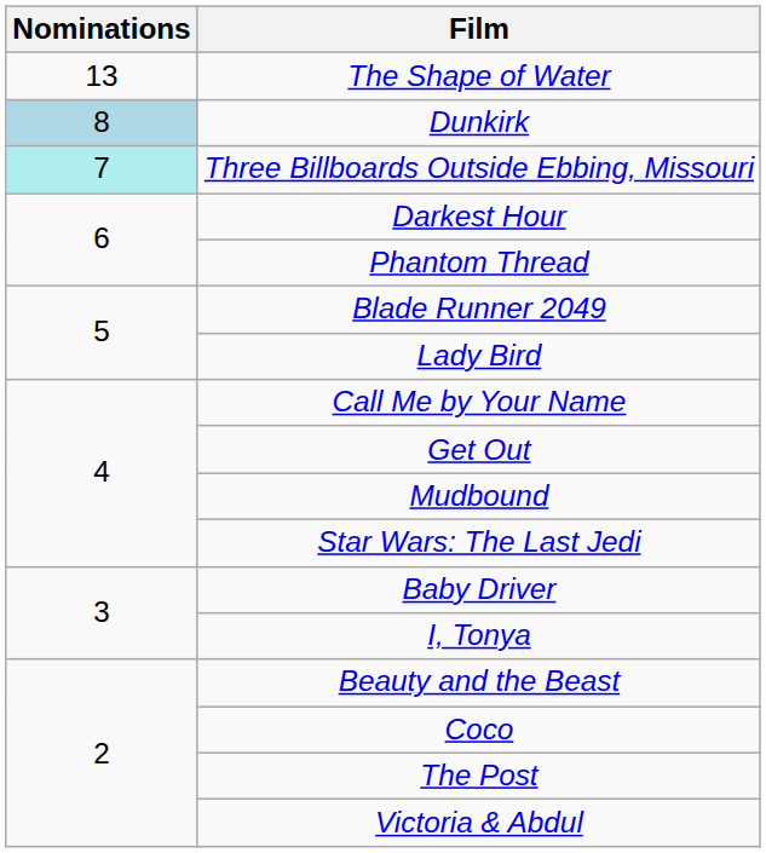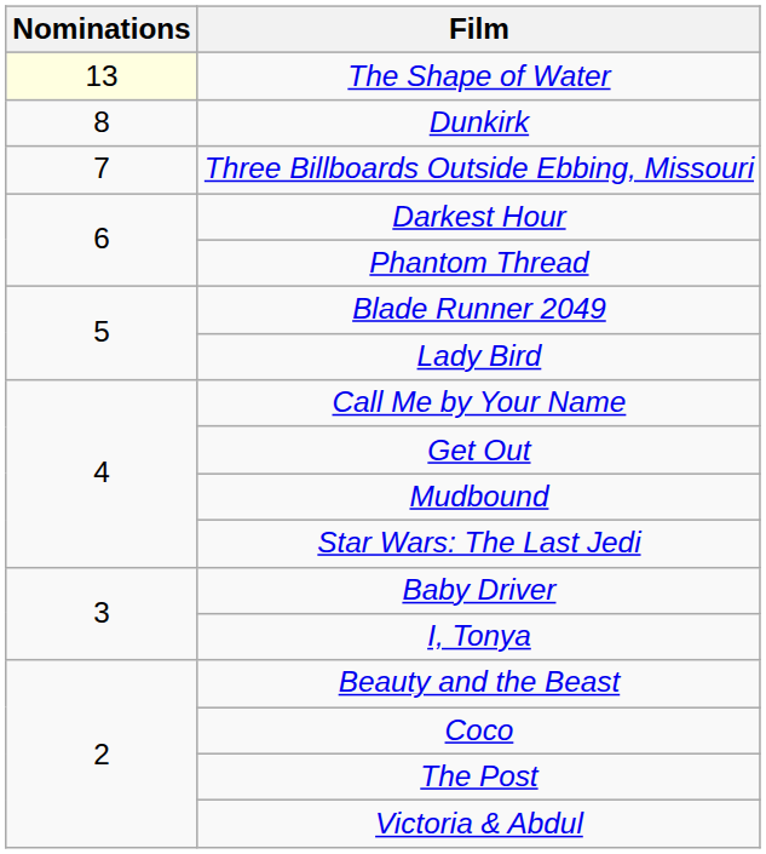The Shape of Water | Nominations: no background -> lightyellow background
Dunkirk | Nominations: lightblue background -> no background
Three Billboards Outside Ebbing, Missouri | Nominations: paleturquoise background -> no background
